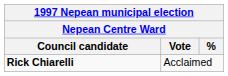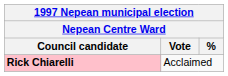Rick Chiarelli | Council candidate: no background -> pink background
